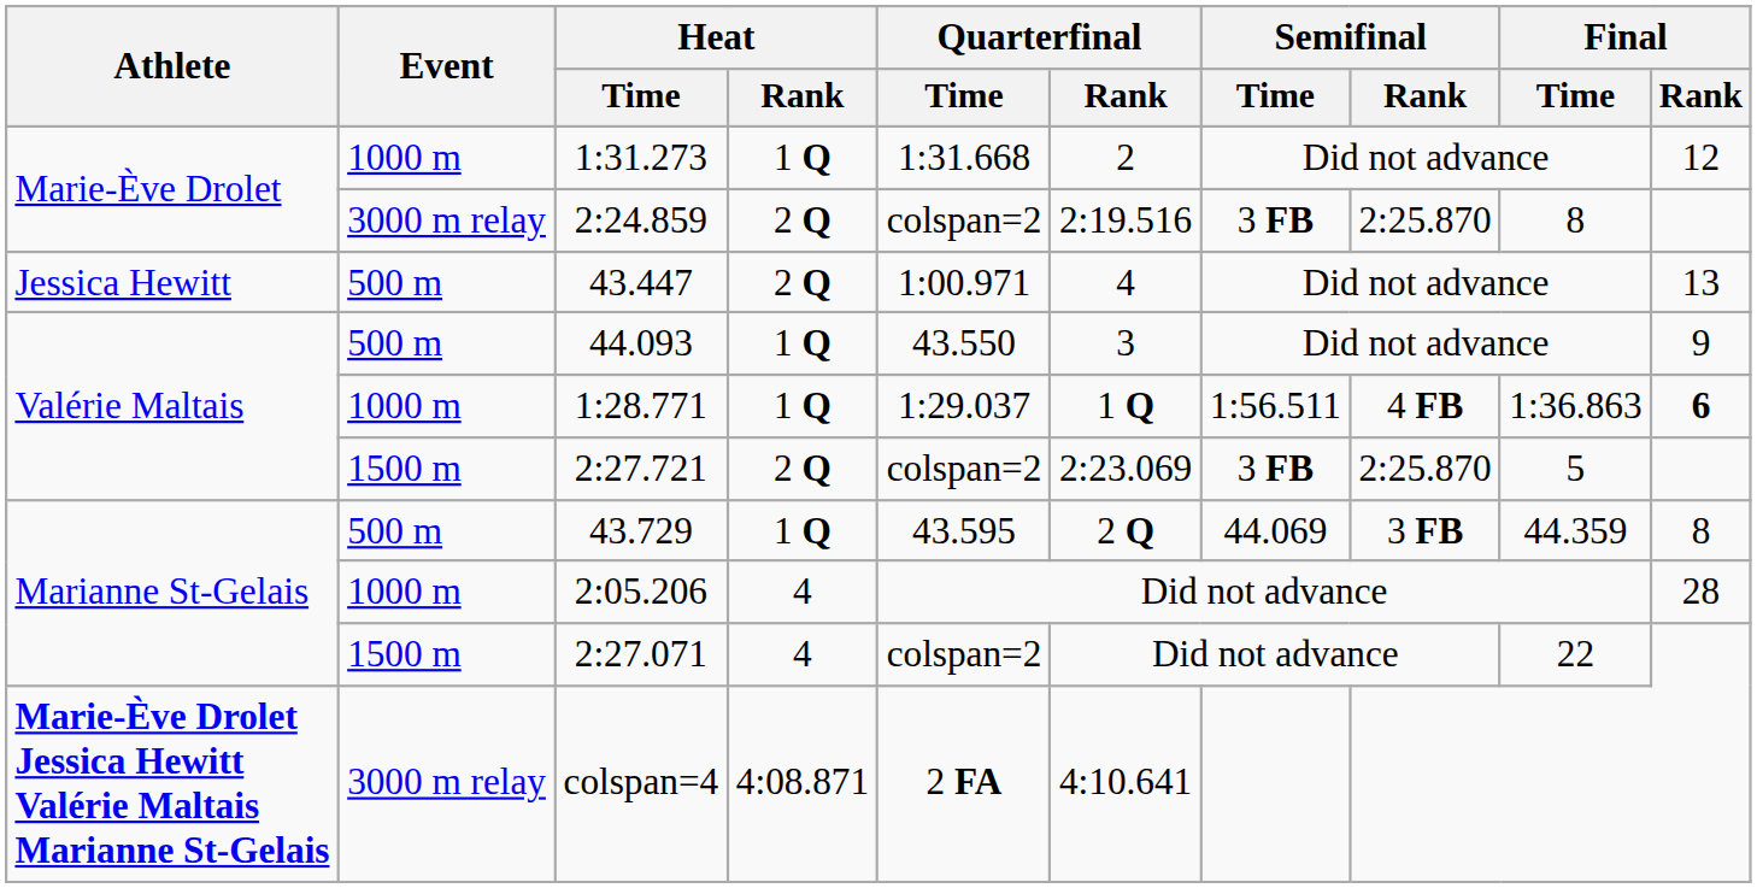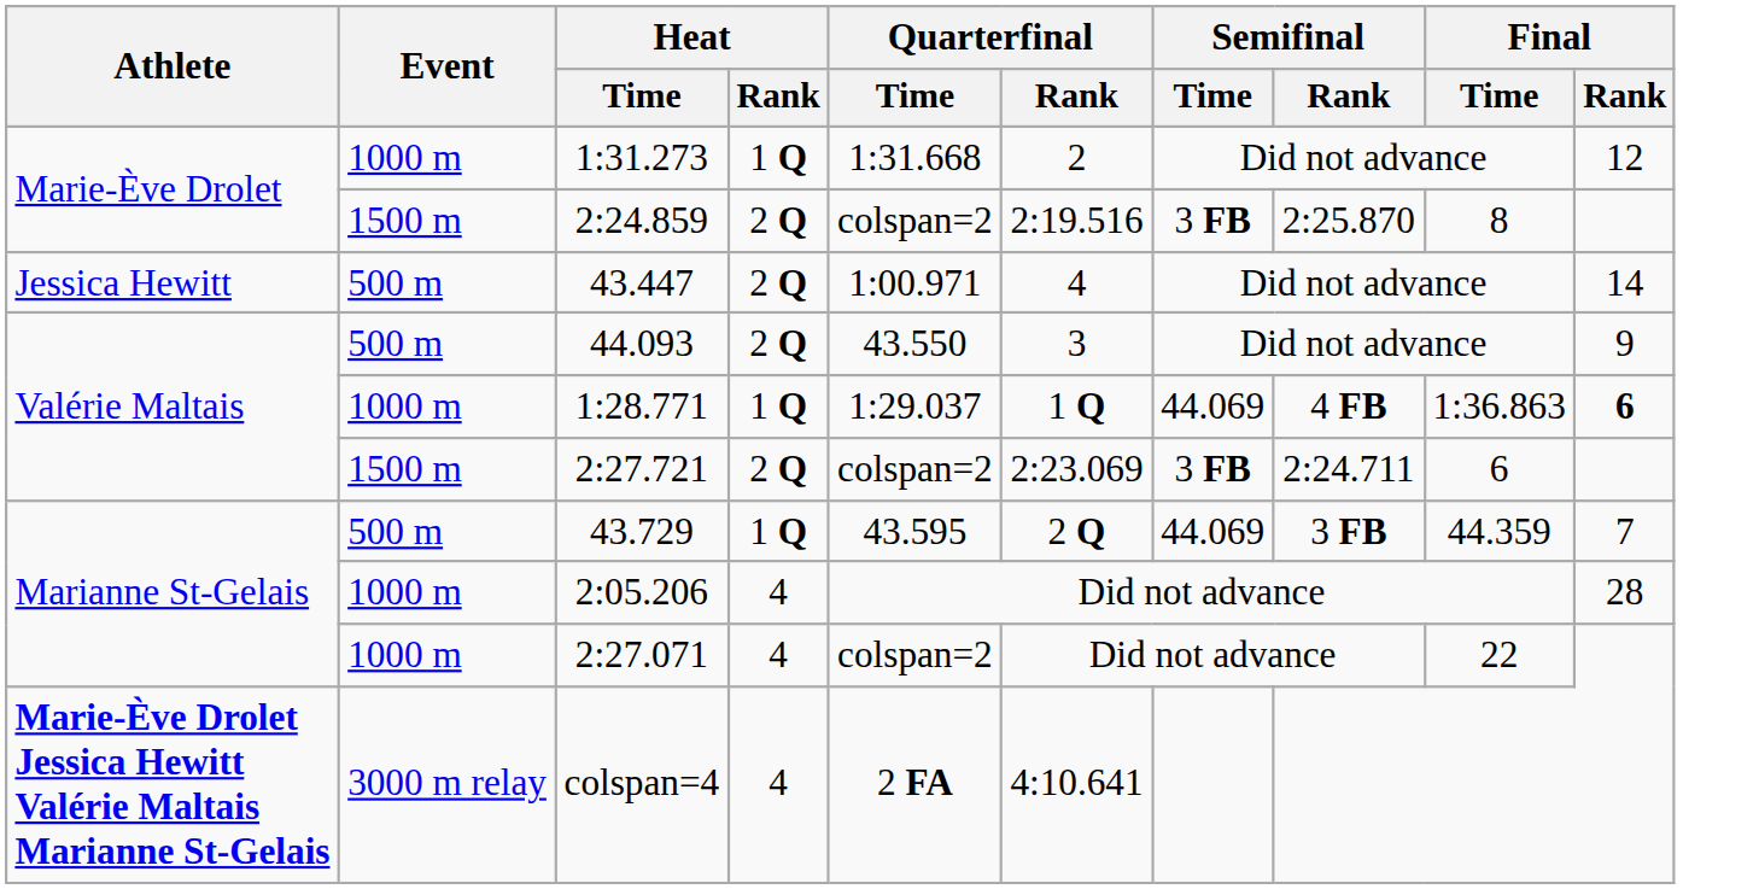2:24.859 | Event: 3000 m relay -> 1500 m
43.447 | Final / Rank: 13 -> 14
44.093 | Heat / Rank: 1 Q -> 2 Q
1:28.771 | Semifinal / Time: 1:56.511 -> 44.069
2:27.721 | Semifinal / Rank: 2:25.870 -> 2:24.711
2:27.721 | Final / Time: 5 -> 6
43.729 | Final / Rank: 8 -> 7
2:27.071 | Event: 1500 m -> 1000 m
colspan=4 | Heat / Rank: 4:08.871 -> 4
